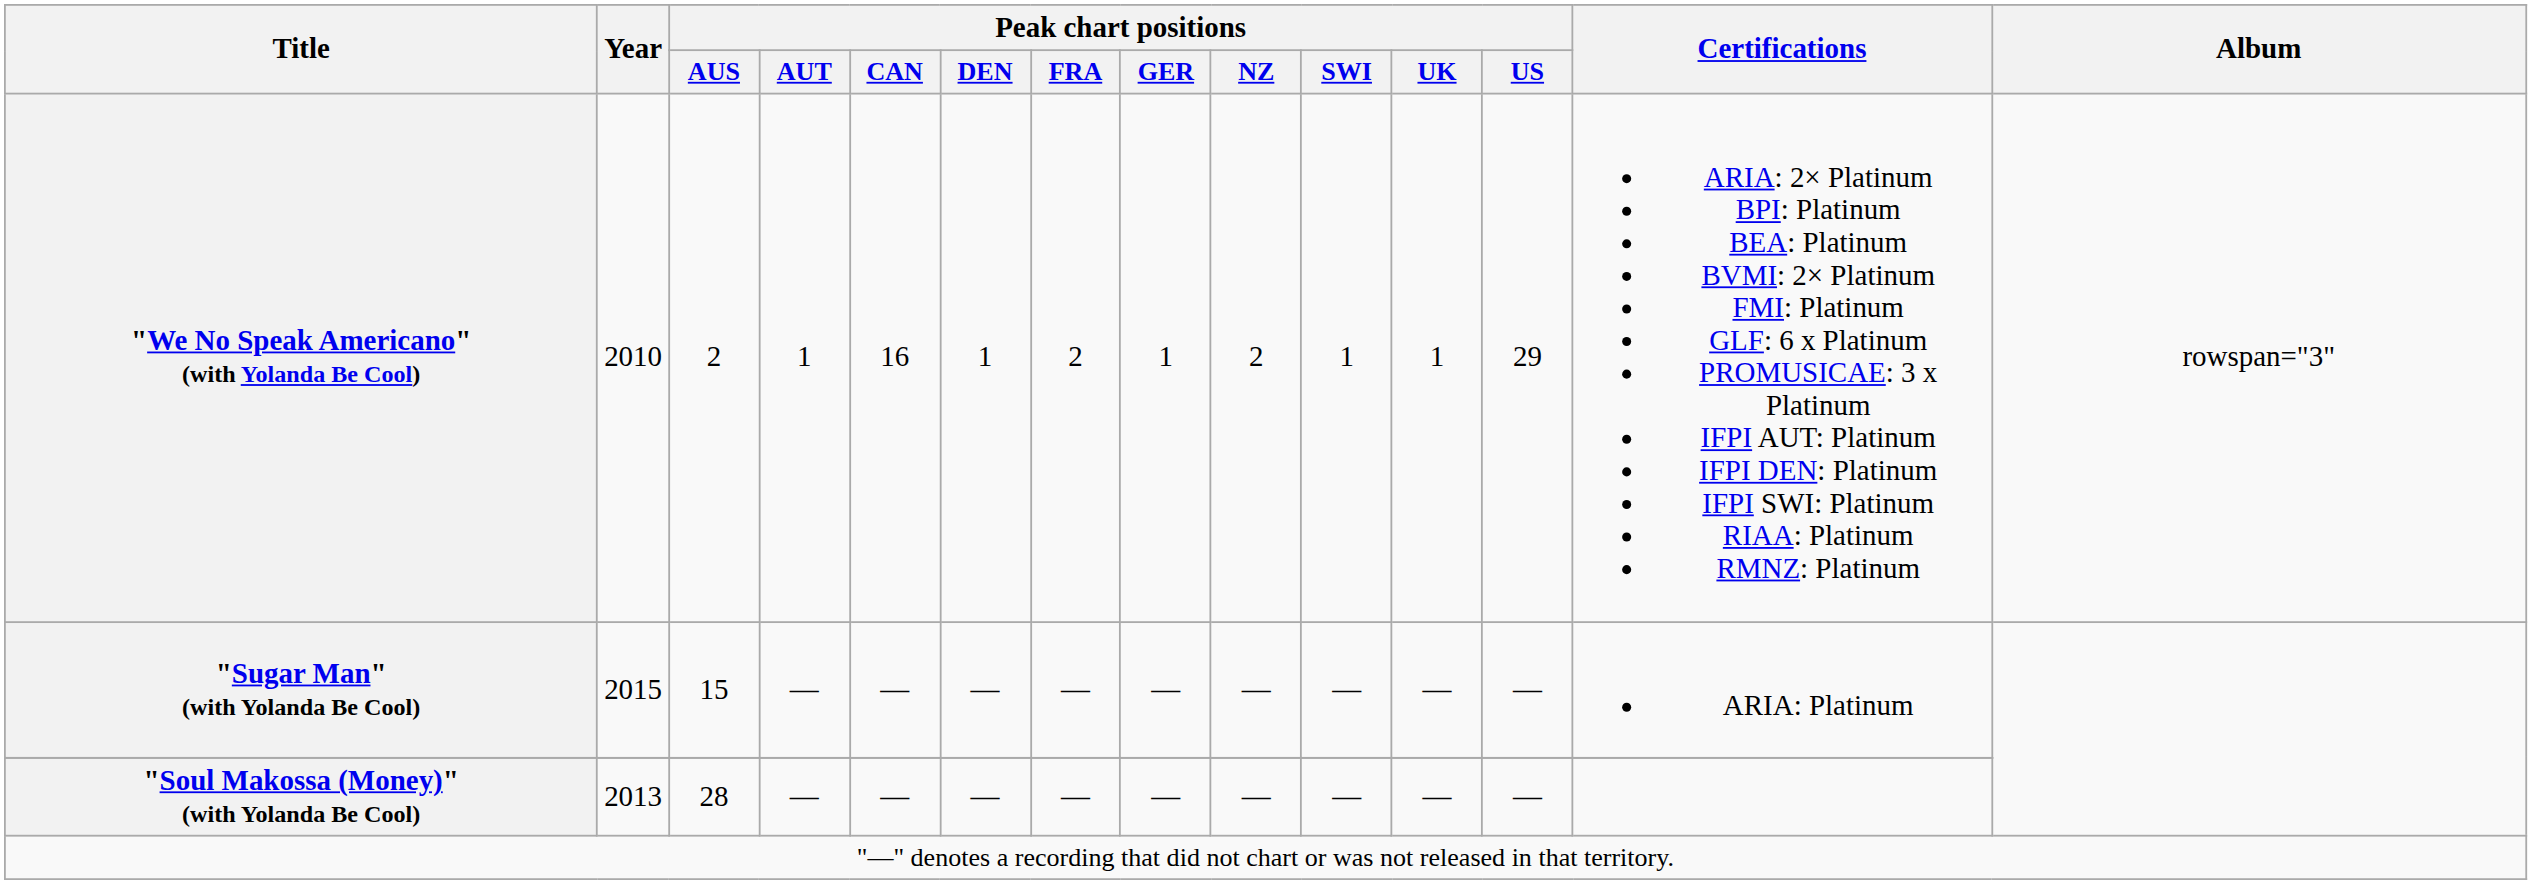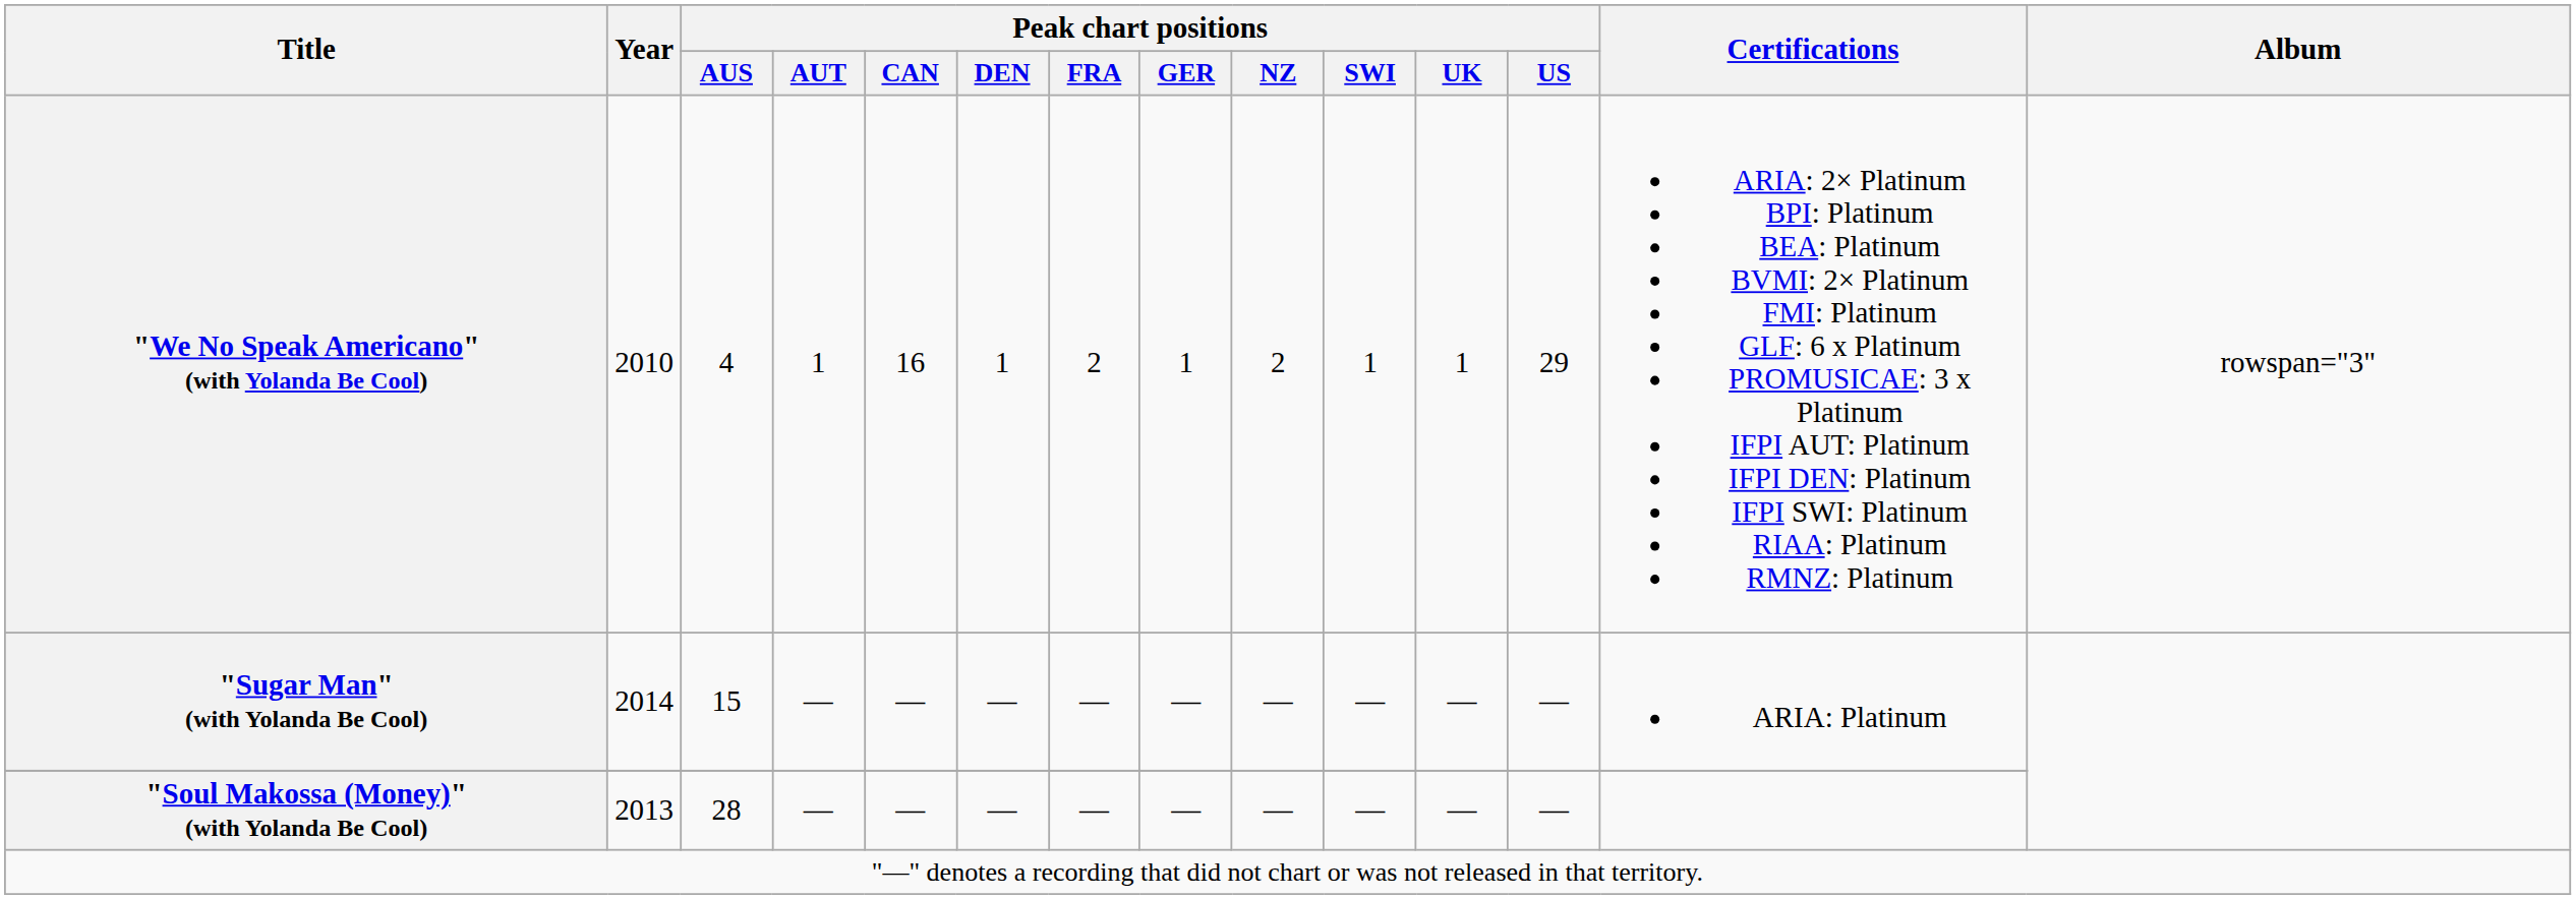"We No Speak Americano" (with Yolanda Be Cool) | Peak chart positions / AUS: 2 -> 4
"Sugar Man" (with Yolanda Be Cool) | Year: 2015 -> 2014
